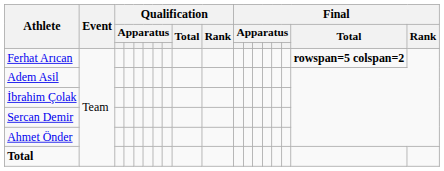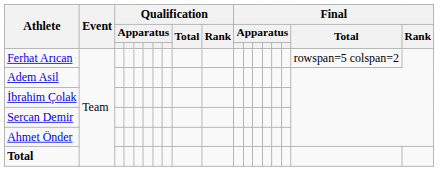Ferhat Arıcan | Final / Total: bold -> normal
